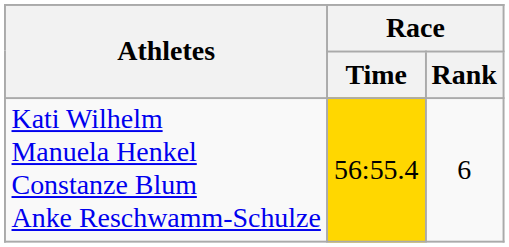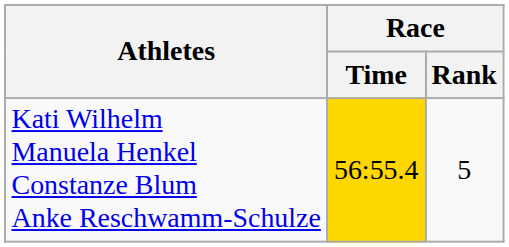row 3 | Race / Rank: 6 -> 5
